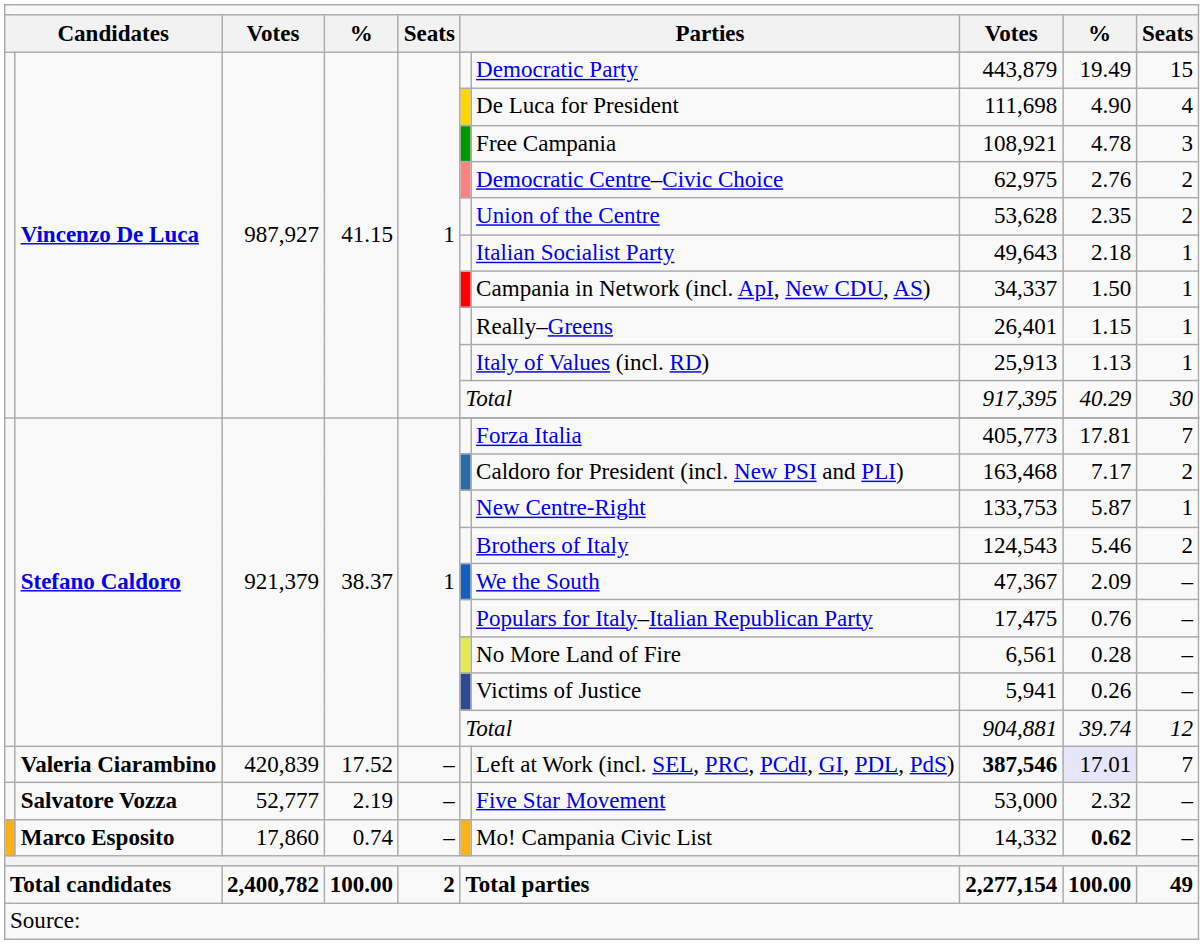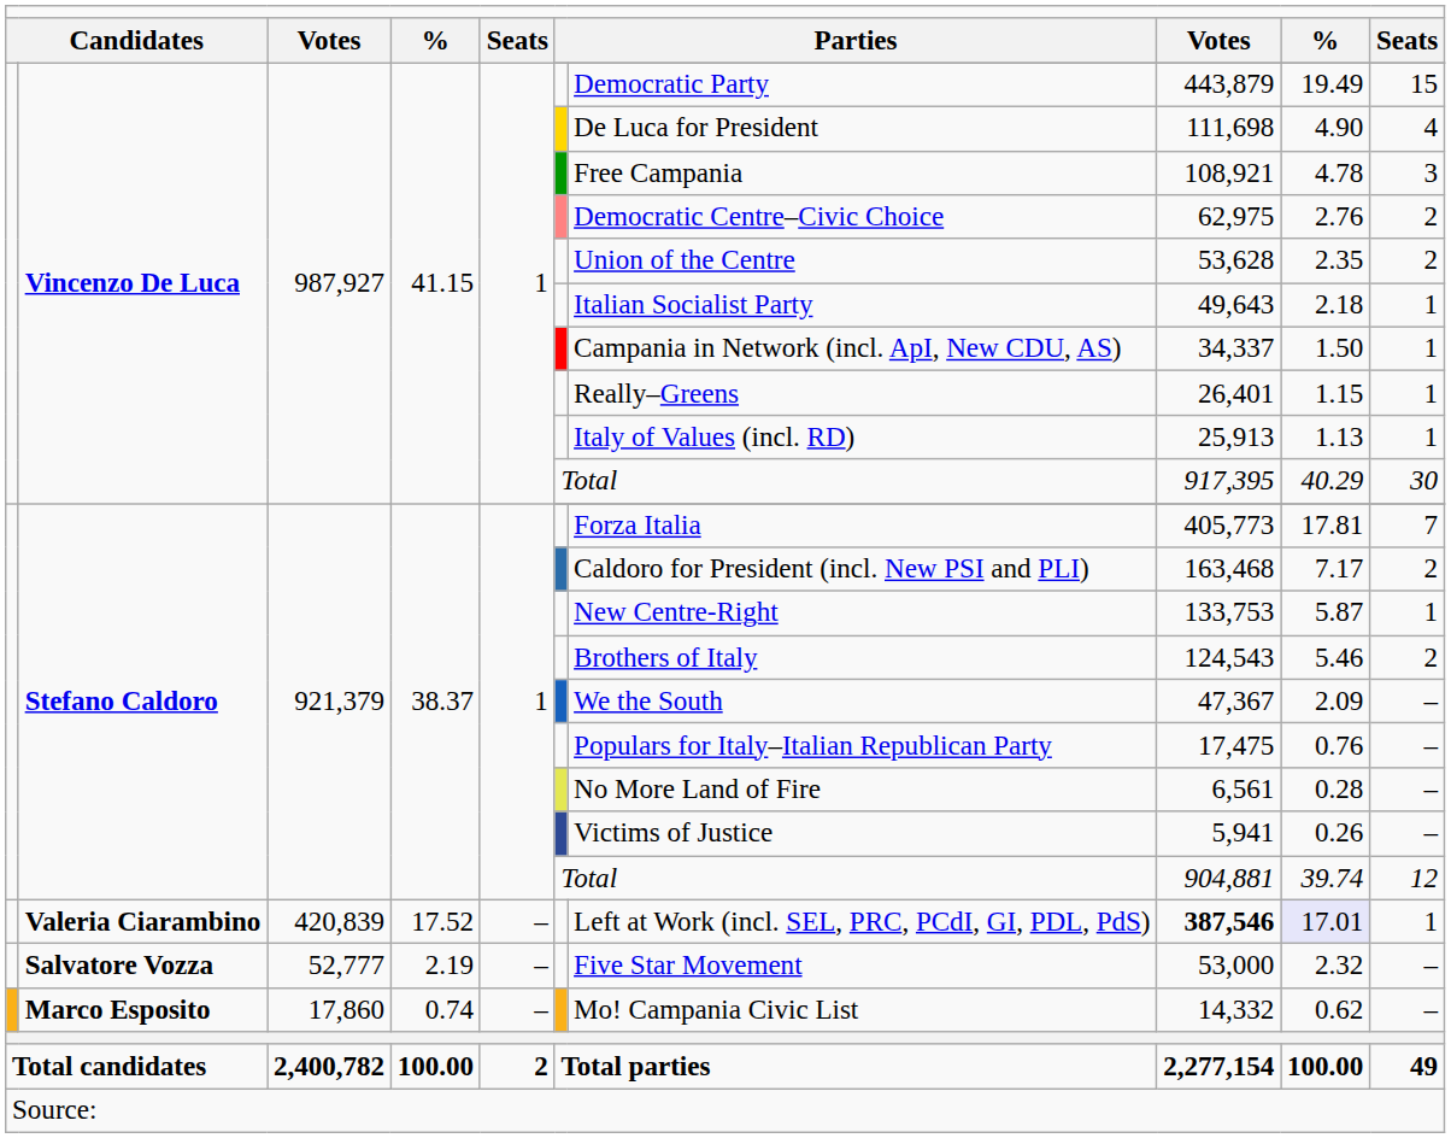Valeria Ciarambino | column 10: 7 -> 1
Marco Esposito | column 9: bold -> normal
